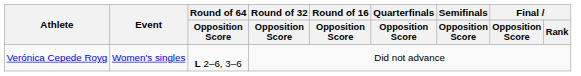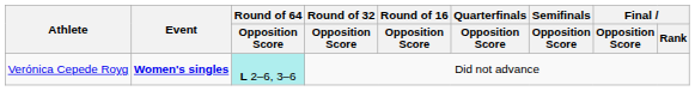Verónica Cepede Royg | Event: normal -> bold
Verónica Cepede Royg | Round of 64 / Opposition Score: no background -> paleturquoise background
